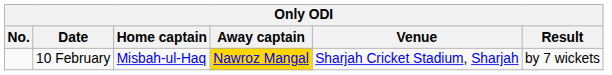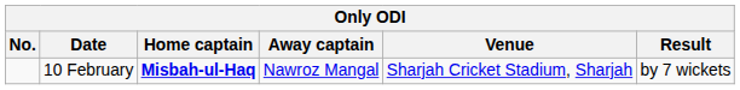10 February | Home captain: normal -> bold
10 February | Away captain: gold background -> no background
